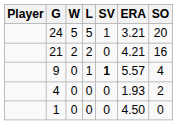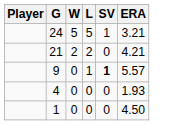- column: SO | 20 | 16 | 4 | 2 | 0
